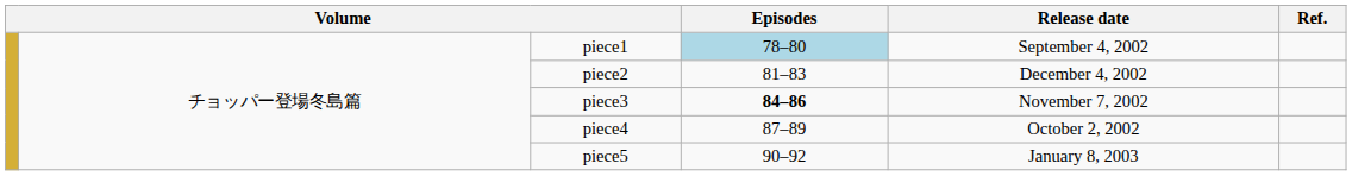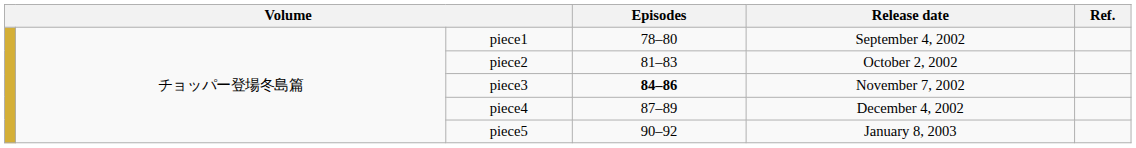piece1 | Episodes: lightblue background -> no background
piece2 | Release date: December 4, 2002 -> October 2, 2002
piece4 | Release date: October 2, 2002 -> December 4, 2002
